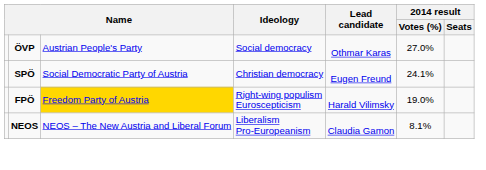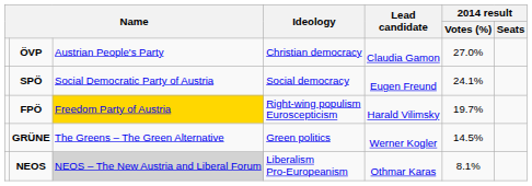ÖVP | Ideology: Social democracy -> Christian democracy
ÖVP | Lead candidate: Othmar Karas -> Claudia Gamon
SPÖ | Ideology: Christian democracy -> Social democracy
FPÖ | 2014 result / Votes (%): 19.0% -> 19.7%
+ row: GRÜNE | The Greens – The Green Alternative | Green politics | Werner Kogler | 14.5%
NEOS | column 3: no background -> lightgrey background
NEOS | Lead candidate: Claudia Gamon -> Othmar Karas
